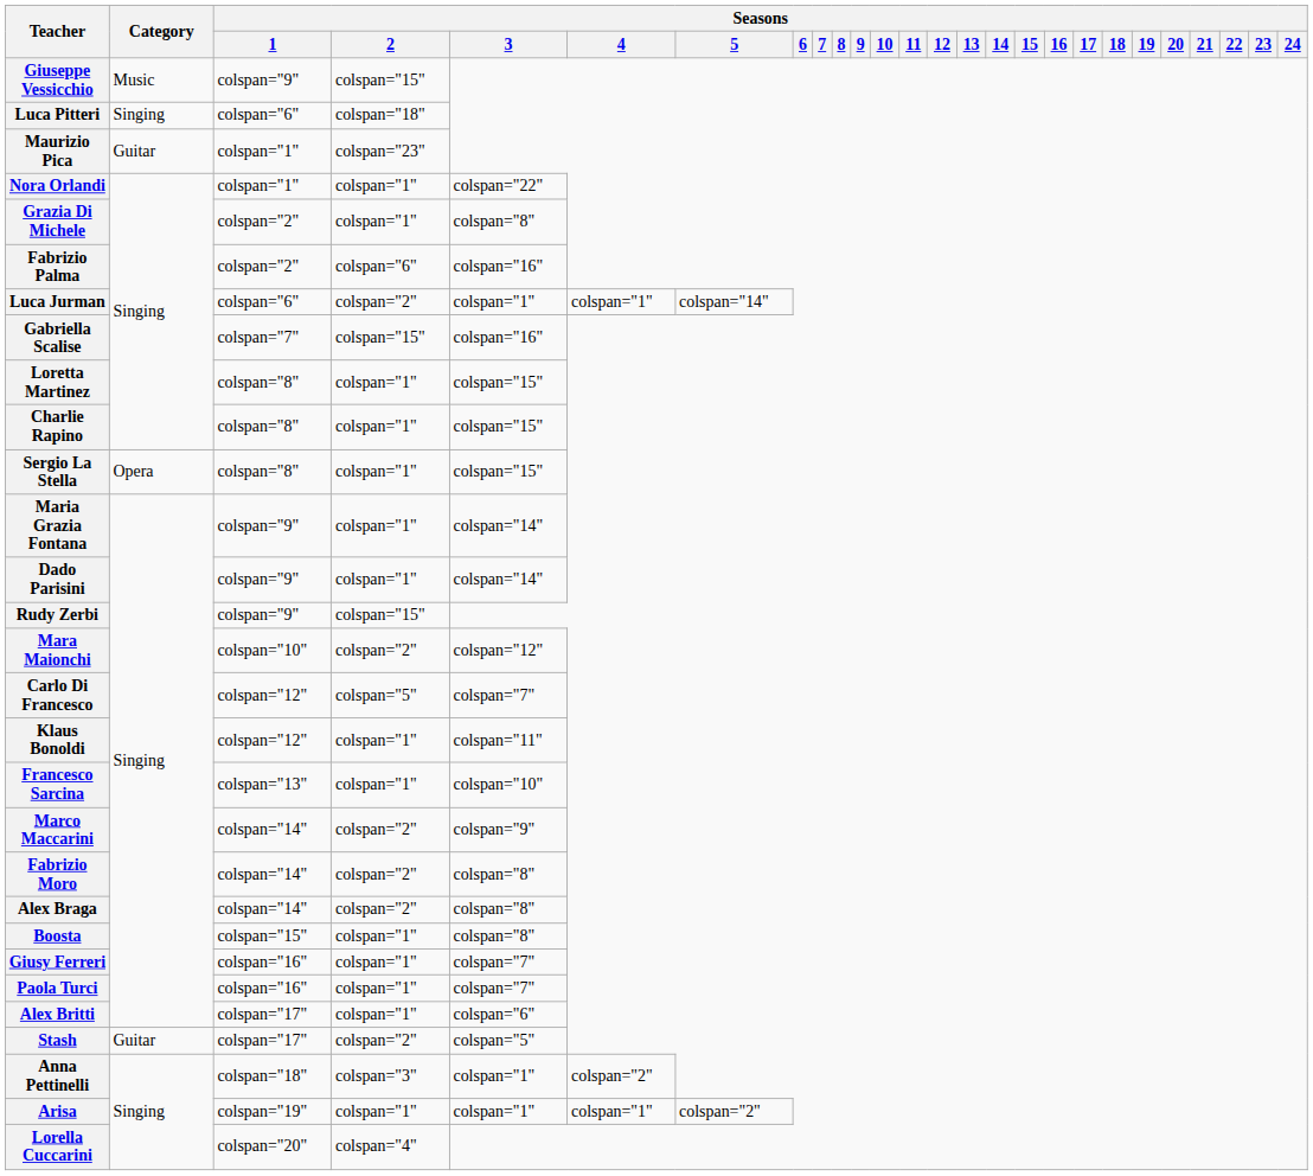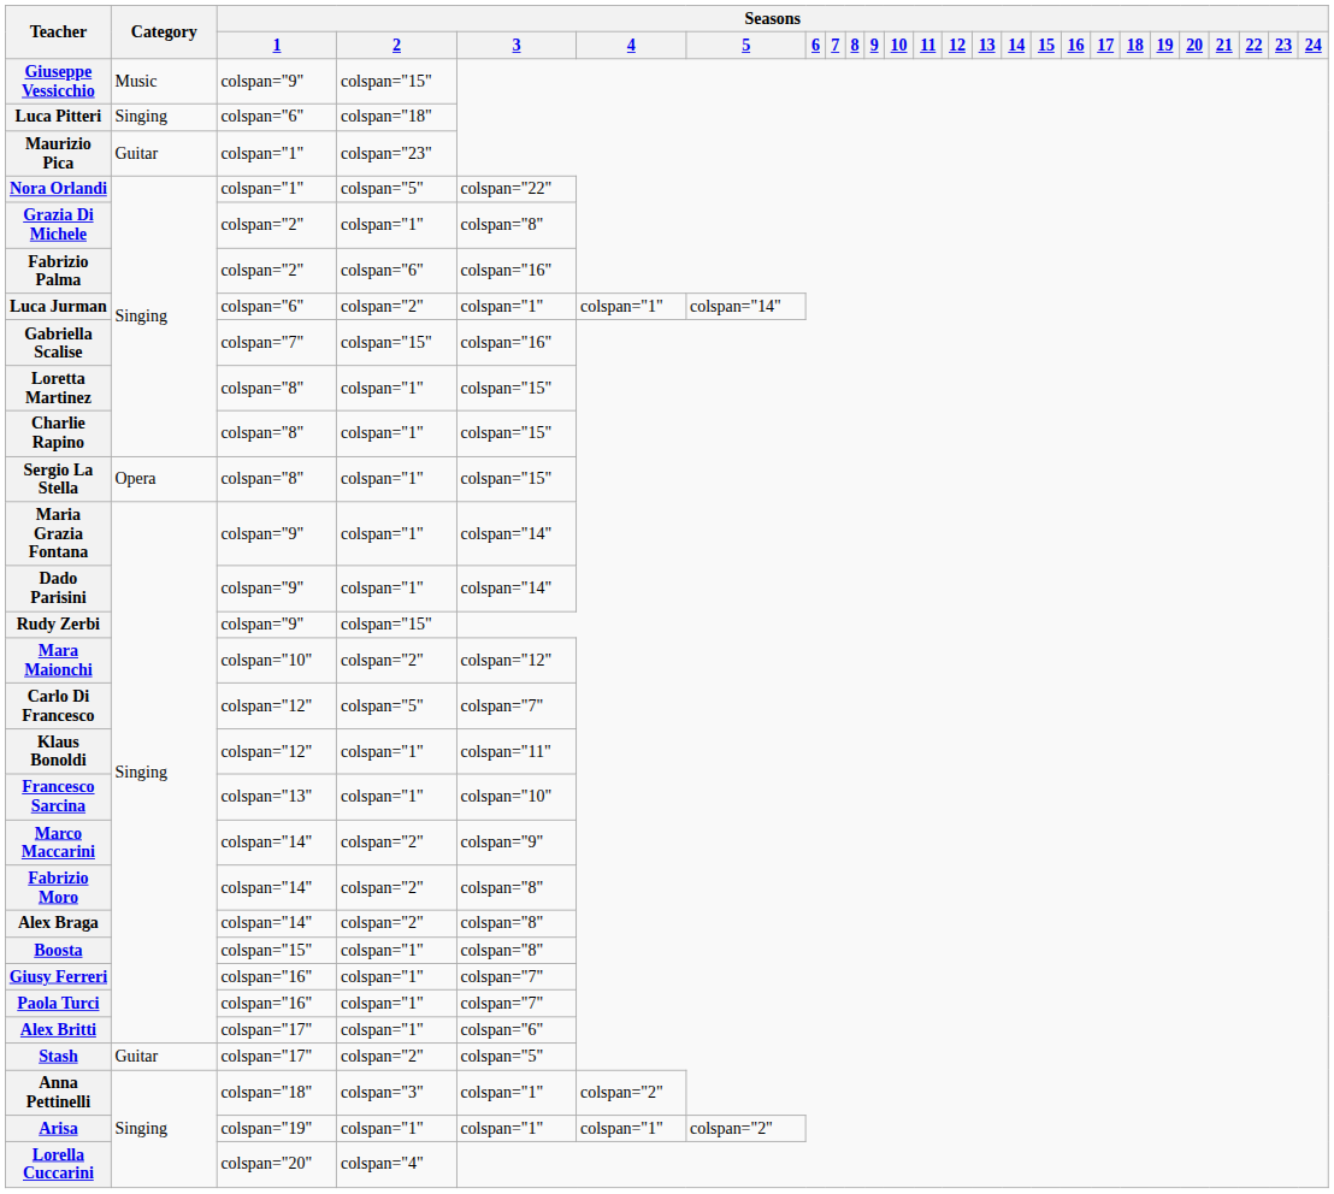Nora Orlandi | Seasons / 2: colspan="1" -> colspan="5"
